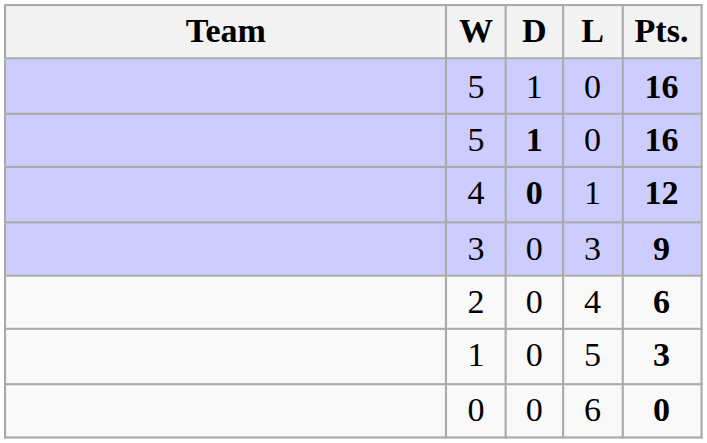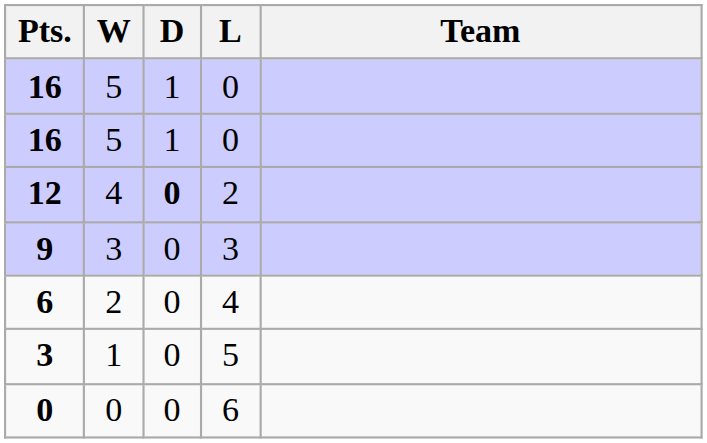columns swapped: Team <-> Pts.
row 3 | D: bold -> normal
row 4 | L: 1 -> 2
